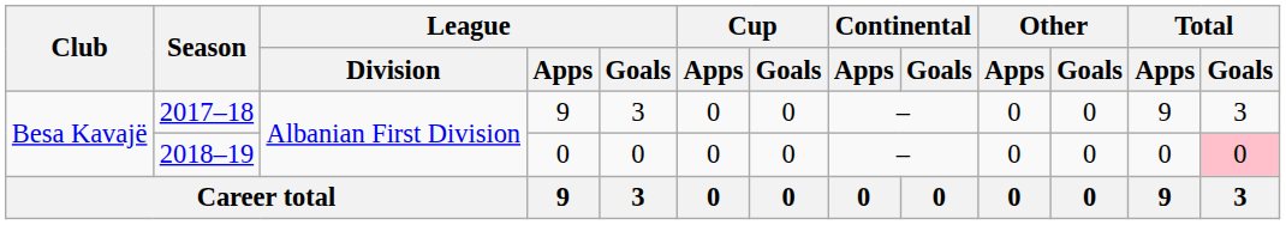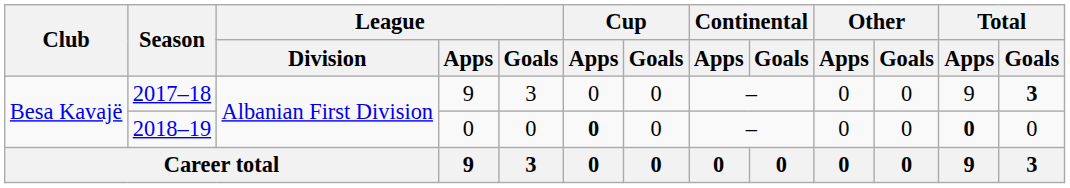2017–18 | Total / Goals: normal -> bold
2018–19 | Cup / Apps: normal -> bold
2018–19 | Total / Apps: normal -> bold
2018–19 | Total / Goals: pink background -> no background
